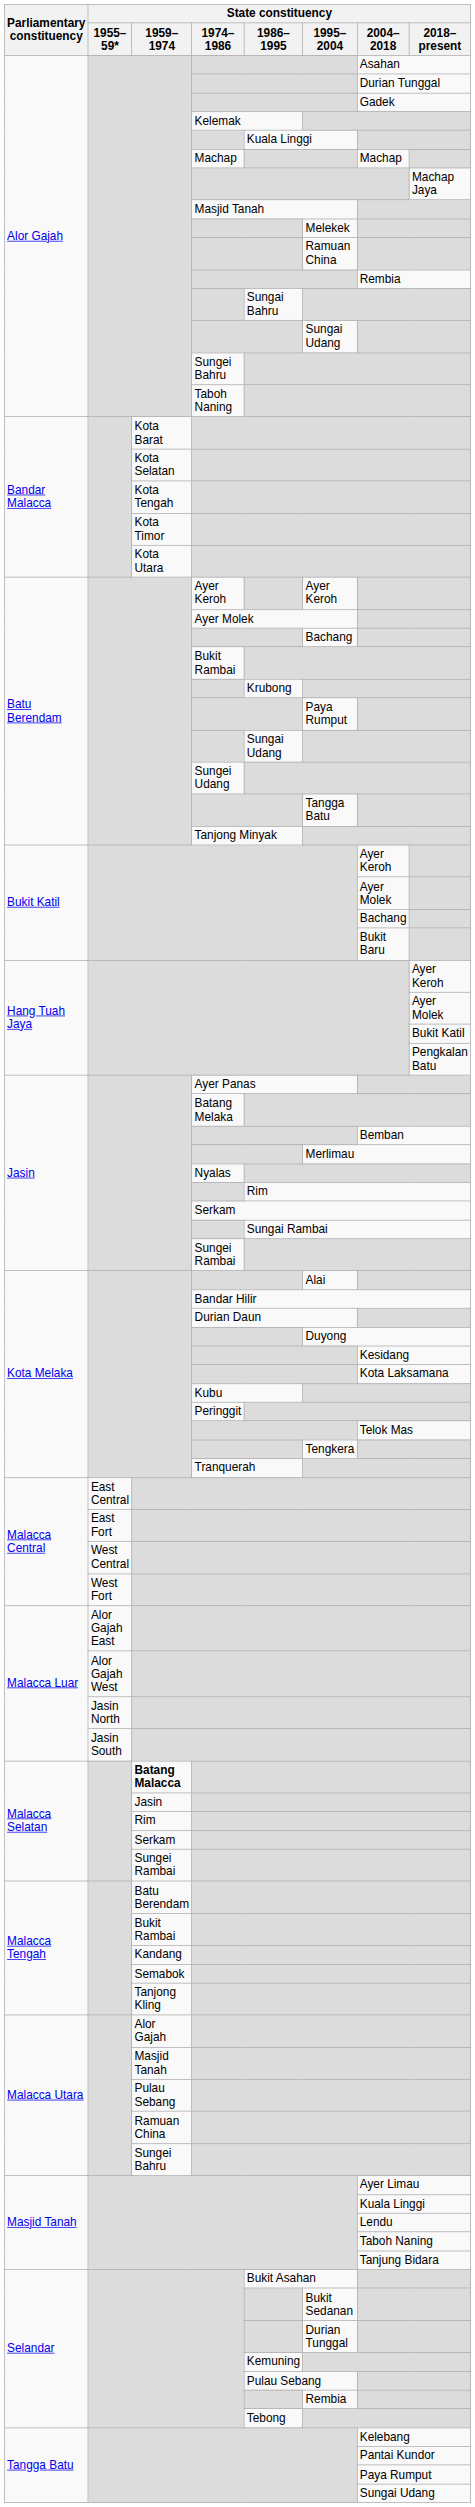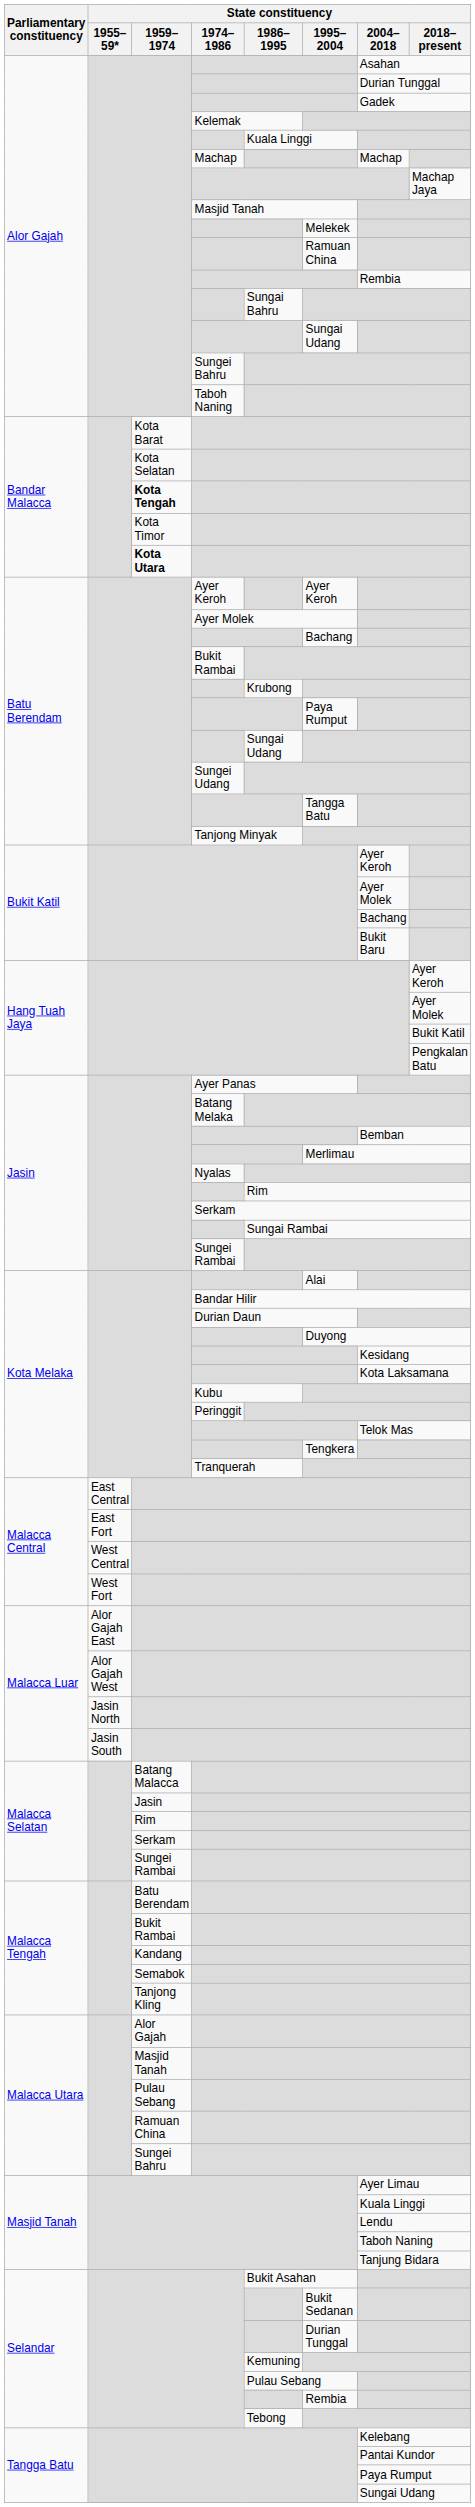Kota Tengah | State constituency / 1959–1974: normal -> bold
Kota Utara | State constituency / 1959–1974: normal -> bold
Batang Malacca | State constituency / 1959–1974: bold -> normal
